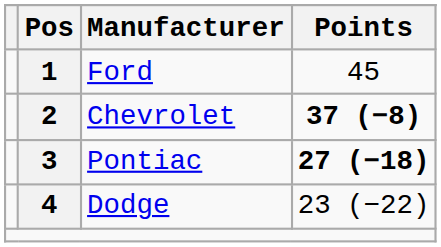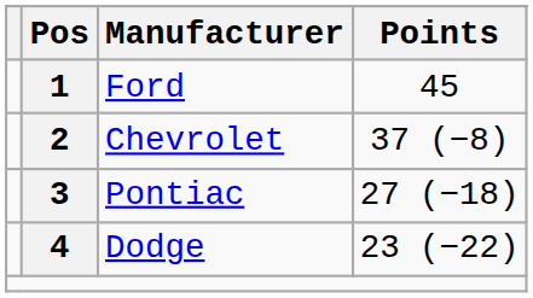Chevrolet | Points: bold -> normal
Pontiac | Points: bold -> normal
